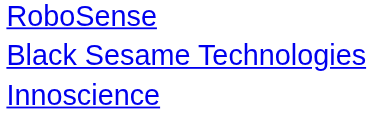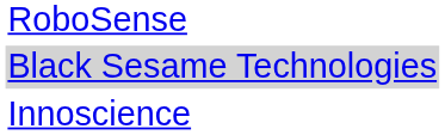row 2 | column 1: no background -> lightgrey background
